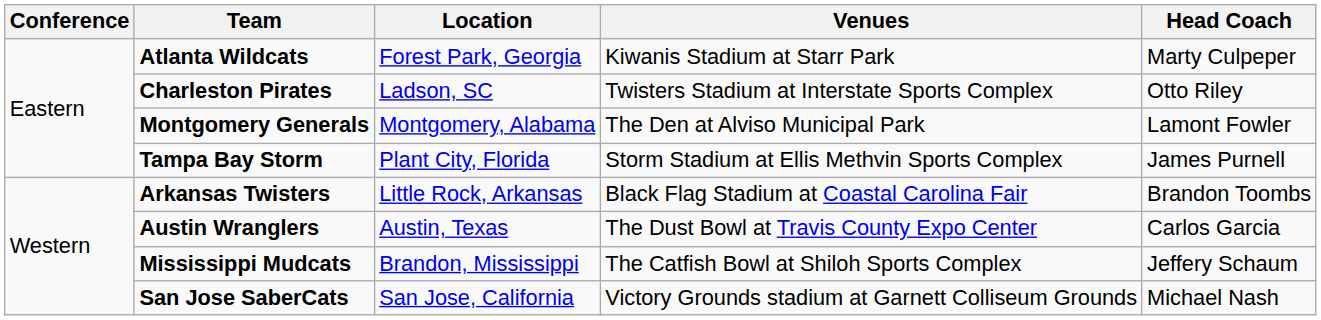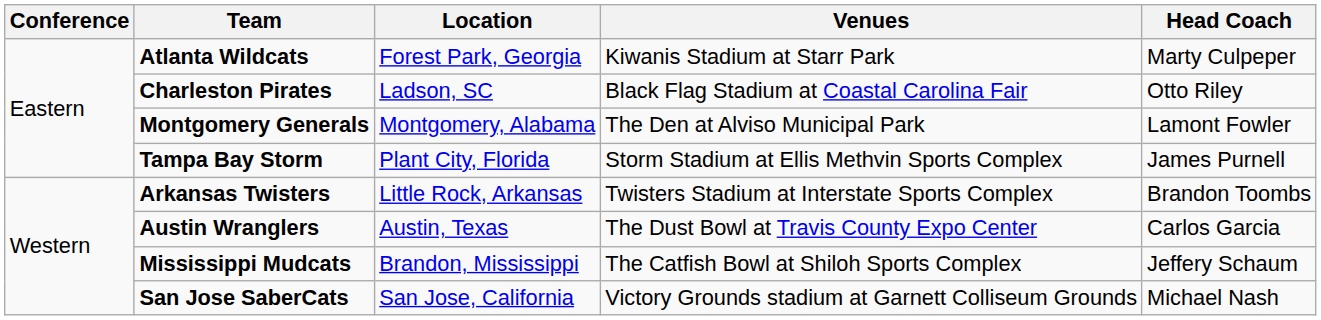Charleston Pirates | Venues: Twisters Stadium at Interstate Sports Complex -> Black Flag Stadium at Coastal Carolina Fair
Arkansas Twisters | Venues: Black Flag Stadium at Coastal Carolina Fair -> Twisters Stadium at Interstate Sports Complex
